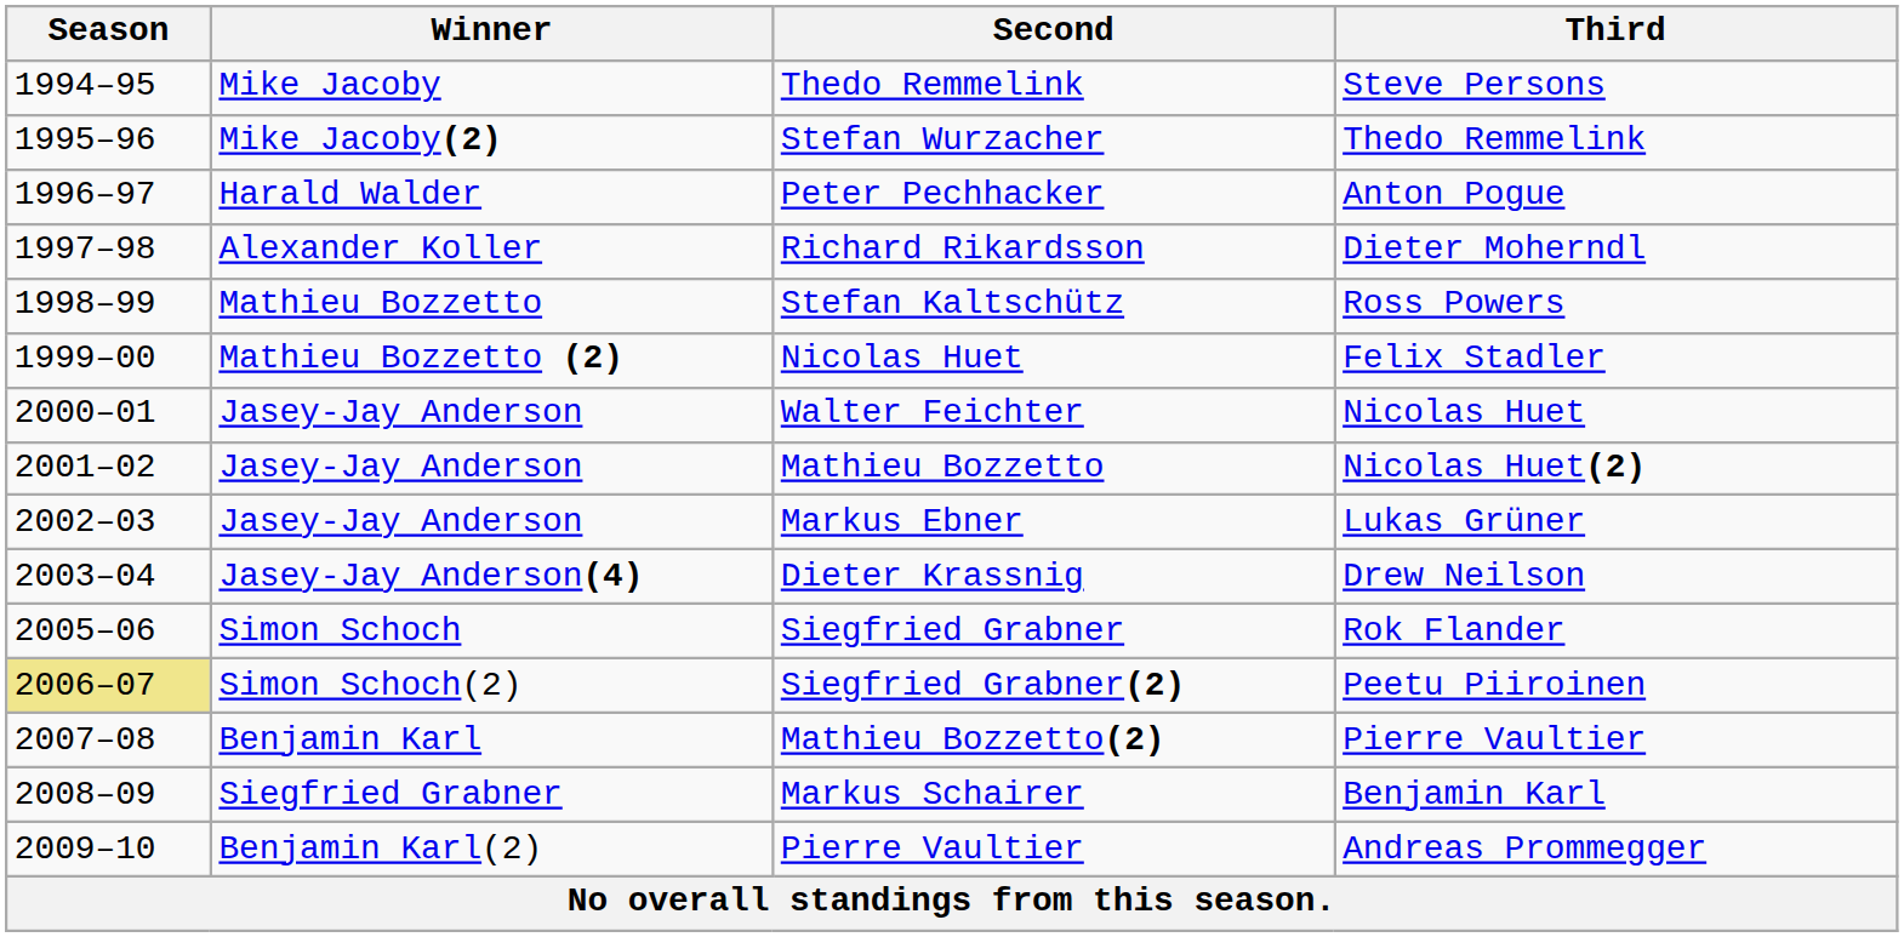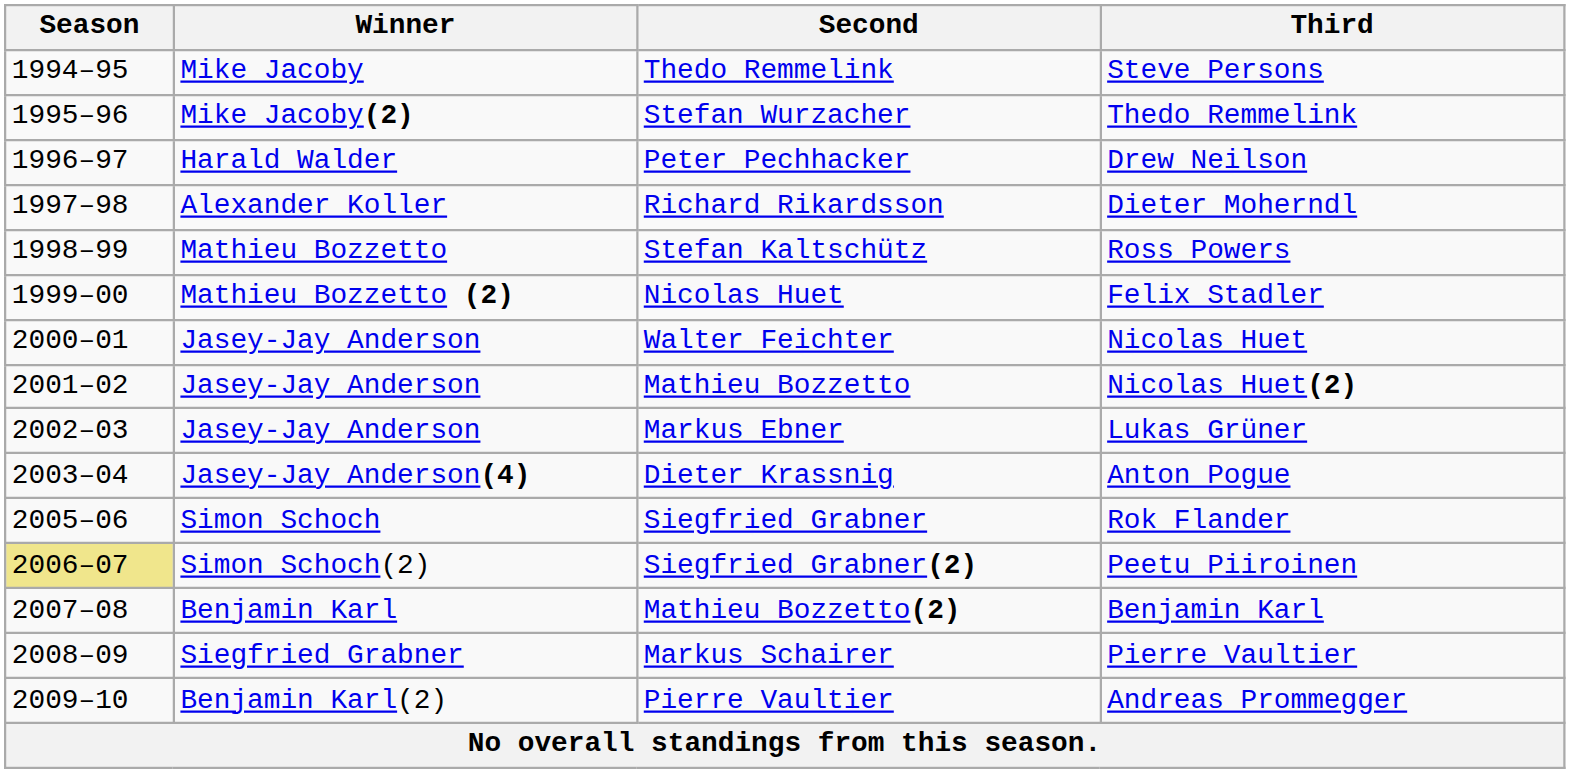Peter Pechhacker | Third: Anton Pogue -> Drew Neilson
Dieter Krassnig | Third: Drew Neilson -> Anton Pogue
Mathieu Bozzetto(2) | Third: Pierre Vaultier -> Benjamin Karl
Markus Schairer | Third: Benjamin Karl -> Pierre Vaultier
